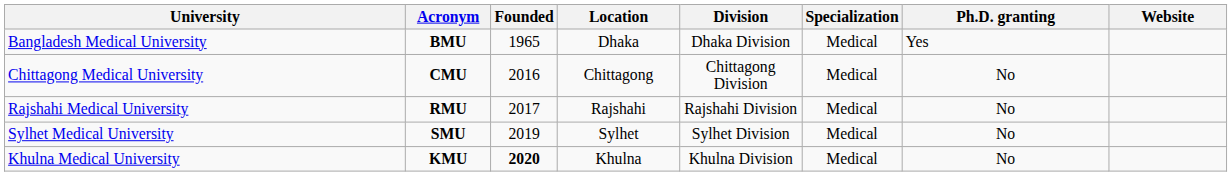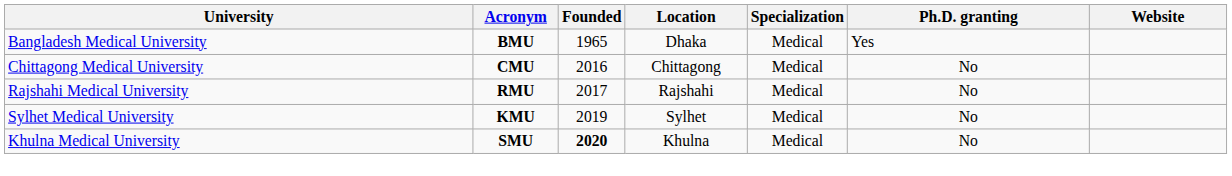- column: Division | Dhaka Division | Chittagong Division | Rajshahi Division | Sylhet Division | Khulna Division
Sylhet Medical University | Acronym: SMU -> KMU
Khulna Medical University | Acronym: KMU -> SMU
